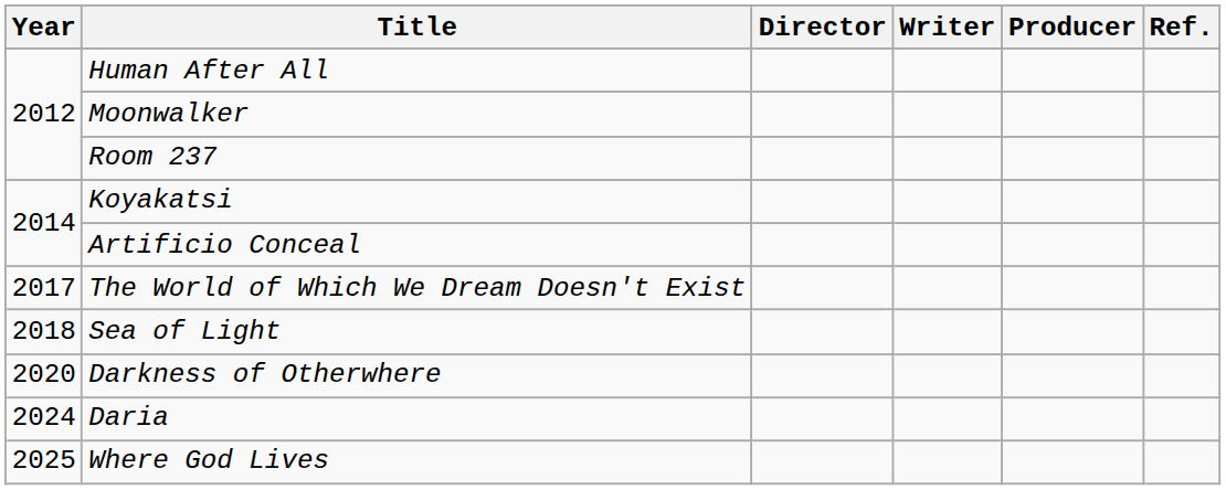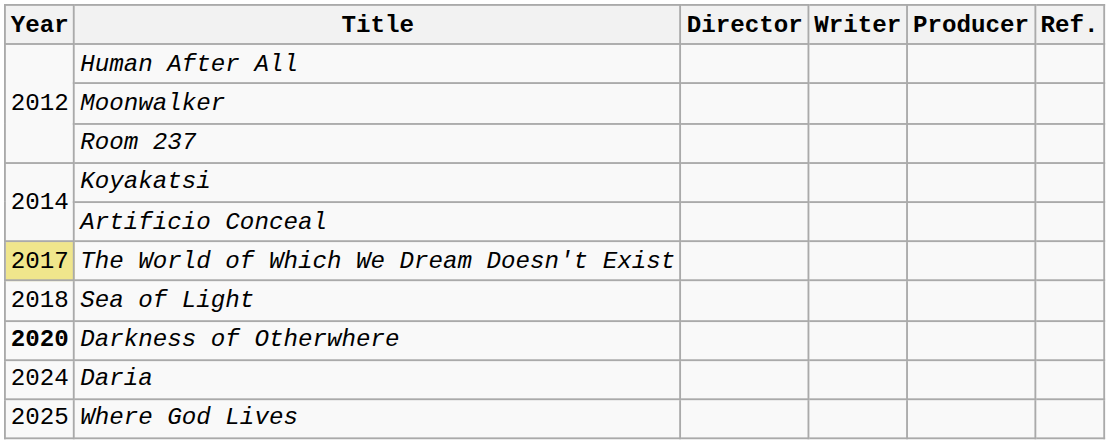The World of Which We Dream Doesn't Exist | Year: no background -> khaki background
Darkness of Otherwhere | Year: normal -> bold
